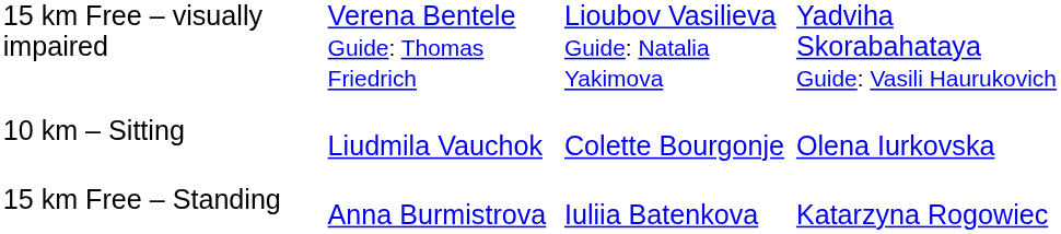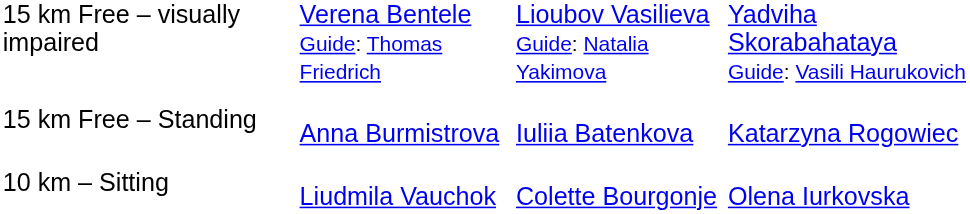rows swapped: 10 km – Sitting <-> 15 km Free – Standing
